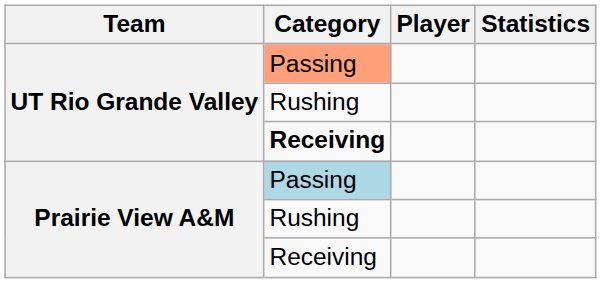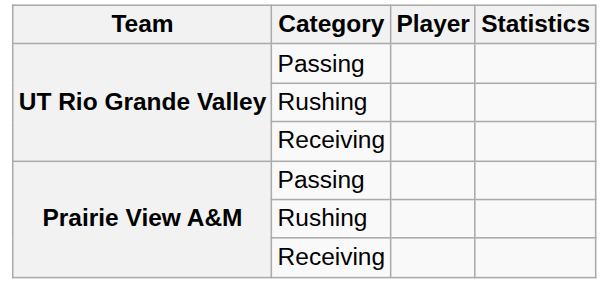UT Rio Grande Valley / Passing | Category: lightsalmon background -> no background
UT Rio Grande Valley / Receiving | Category: bold -> normal
Prairie View A&M / Passing | Category: lightblue background -> no background
